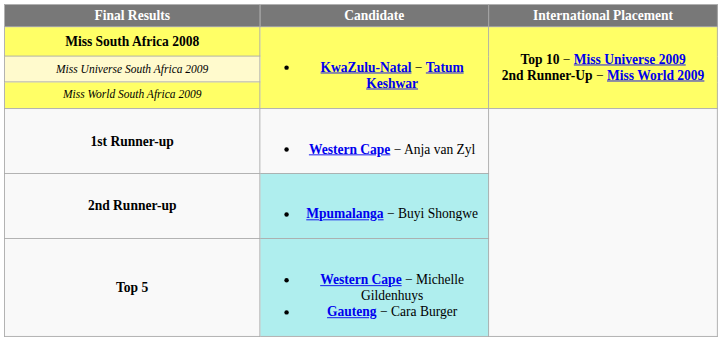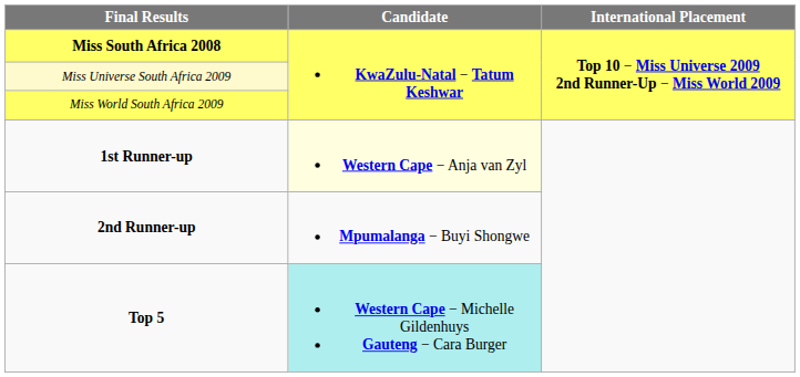1st Runner-up | Candidate: no background -> lightyellow background
2nd Runner-up | Candidate: paleturquoise background -> no background
